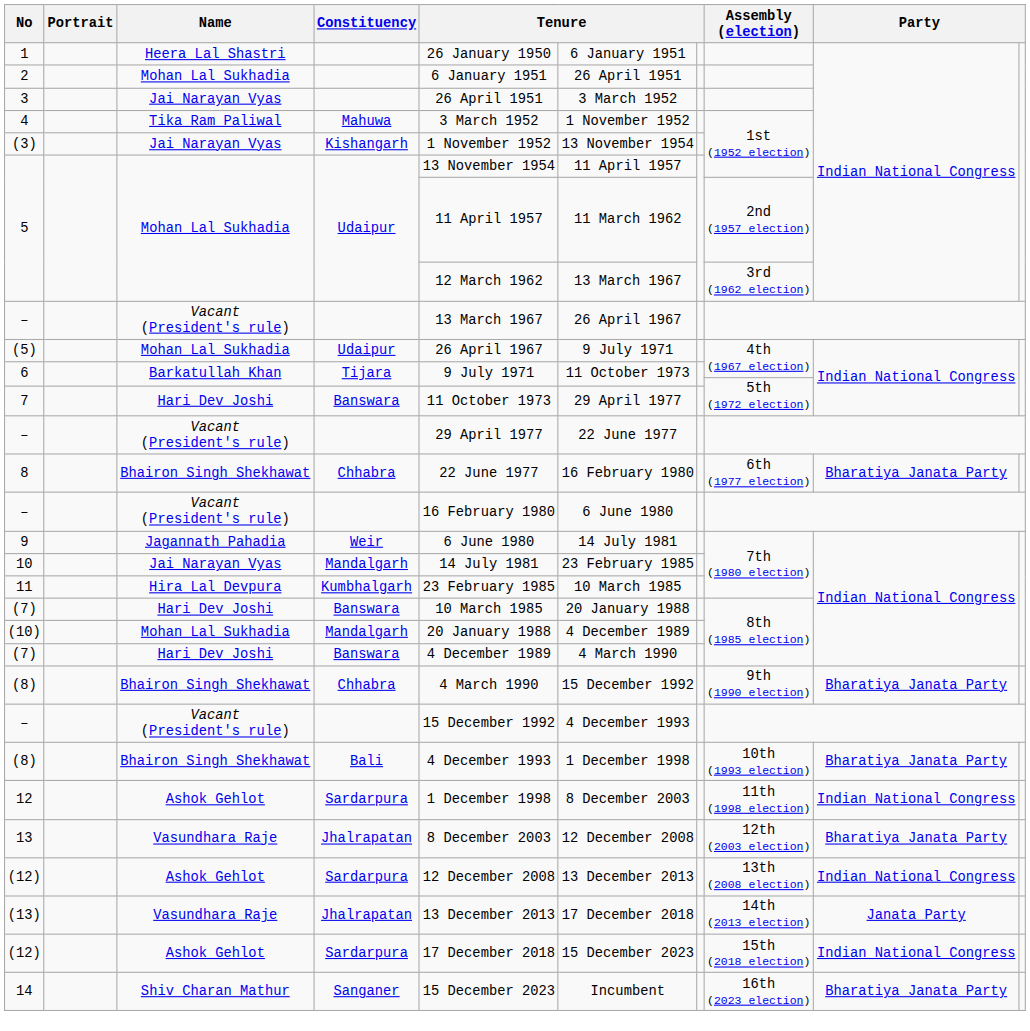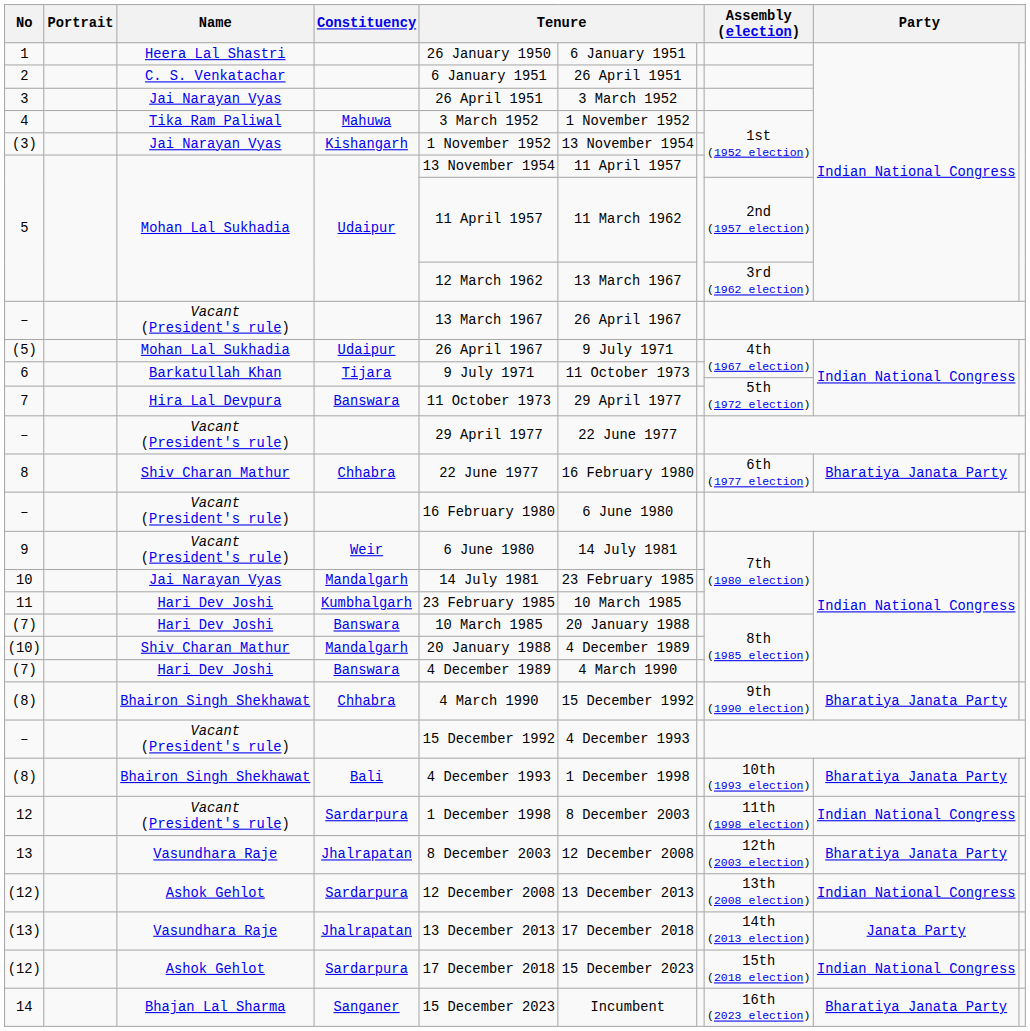2 | Name: Mohan Lal Sukhadia -> C. S. Venkatachar
7 | Name: Hari Dev Joshi -> Hira Lal Devpura
8 | Name: Bhairon Singh Shekhawat -> Shiv Charan Mathur
9 | Name: Jagannath Pahadia -> Vacant (President's rule)
11 | Name: Hira Lal Devpura -> Hari Dev Joshi
(10) | Name: Mohan Lal Sukhadia -> Shiv Charan Mathur
12 | Name: Ashok Gehlot -> Vacant (President's rule)
14 | Name: Shiv Charan Mathur -> Bhajan Lal Sharma
